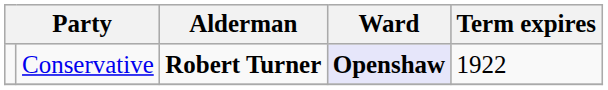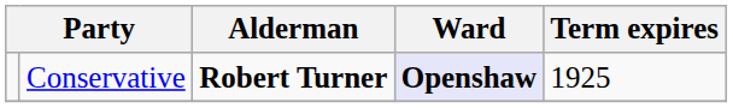Conservative | Term expires: 1922 -> 1925
